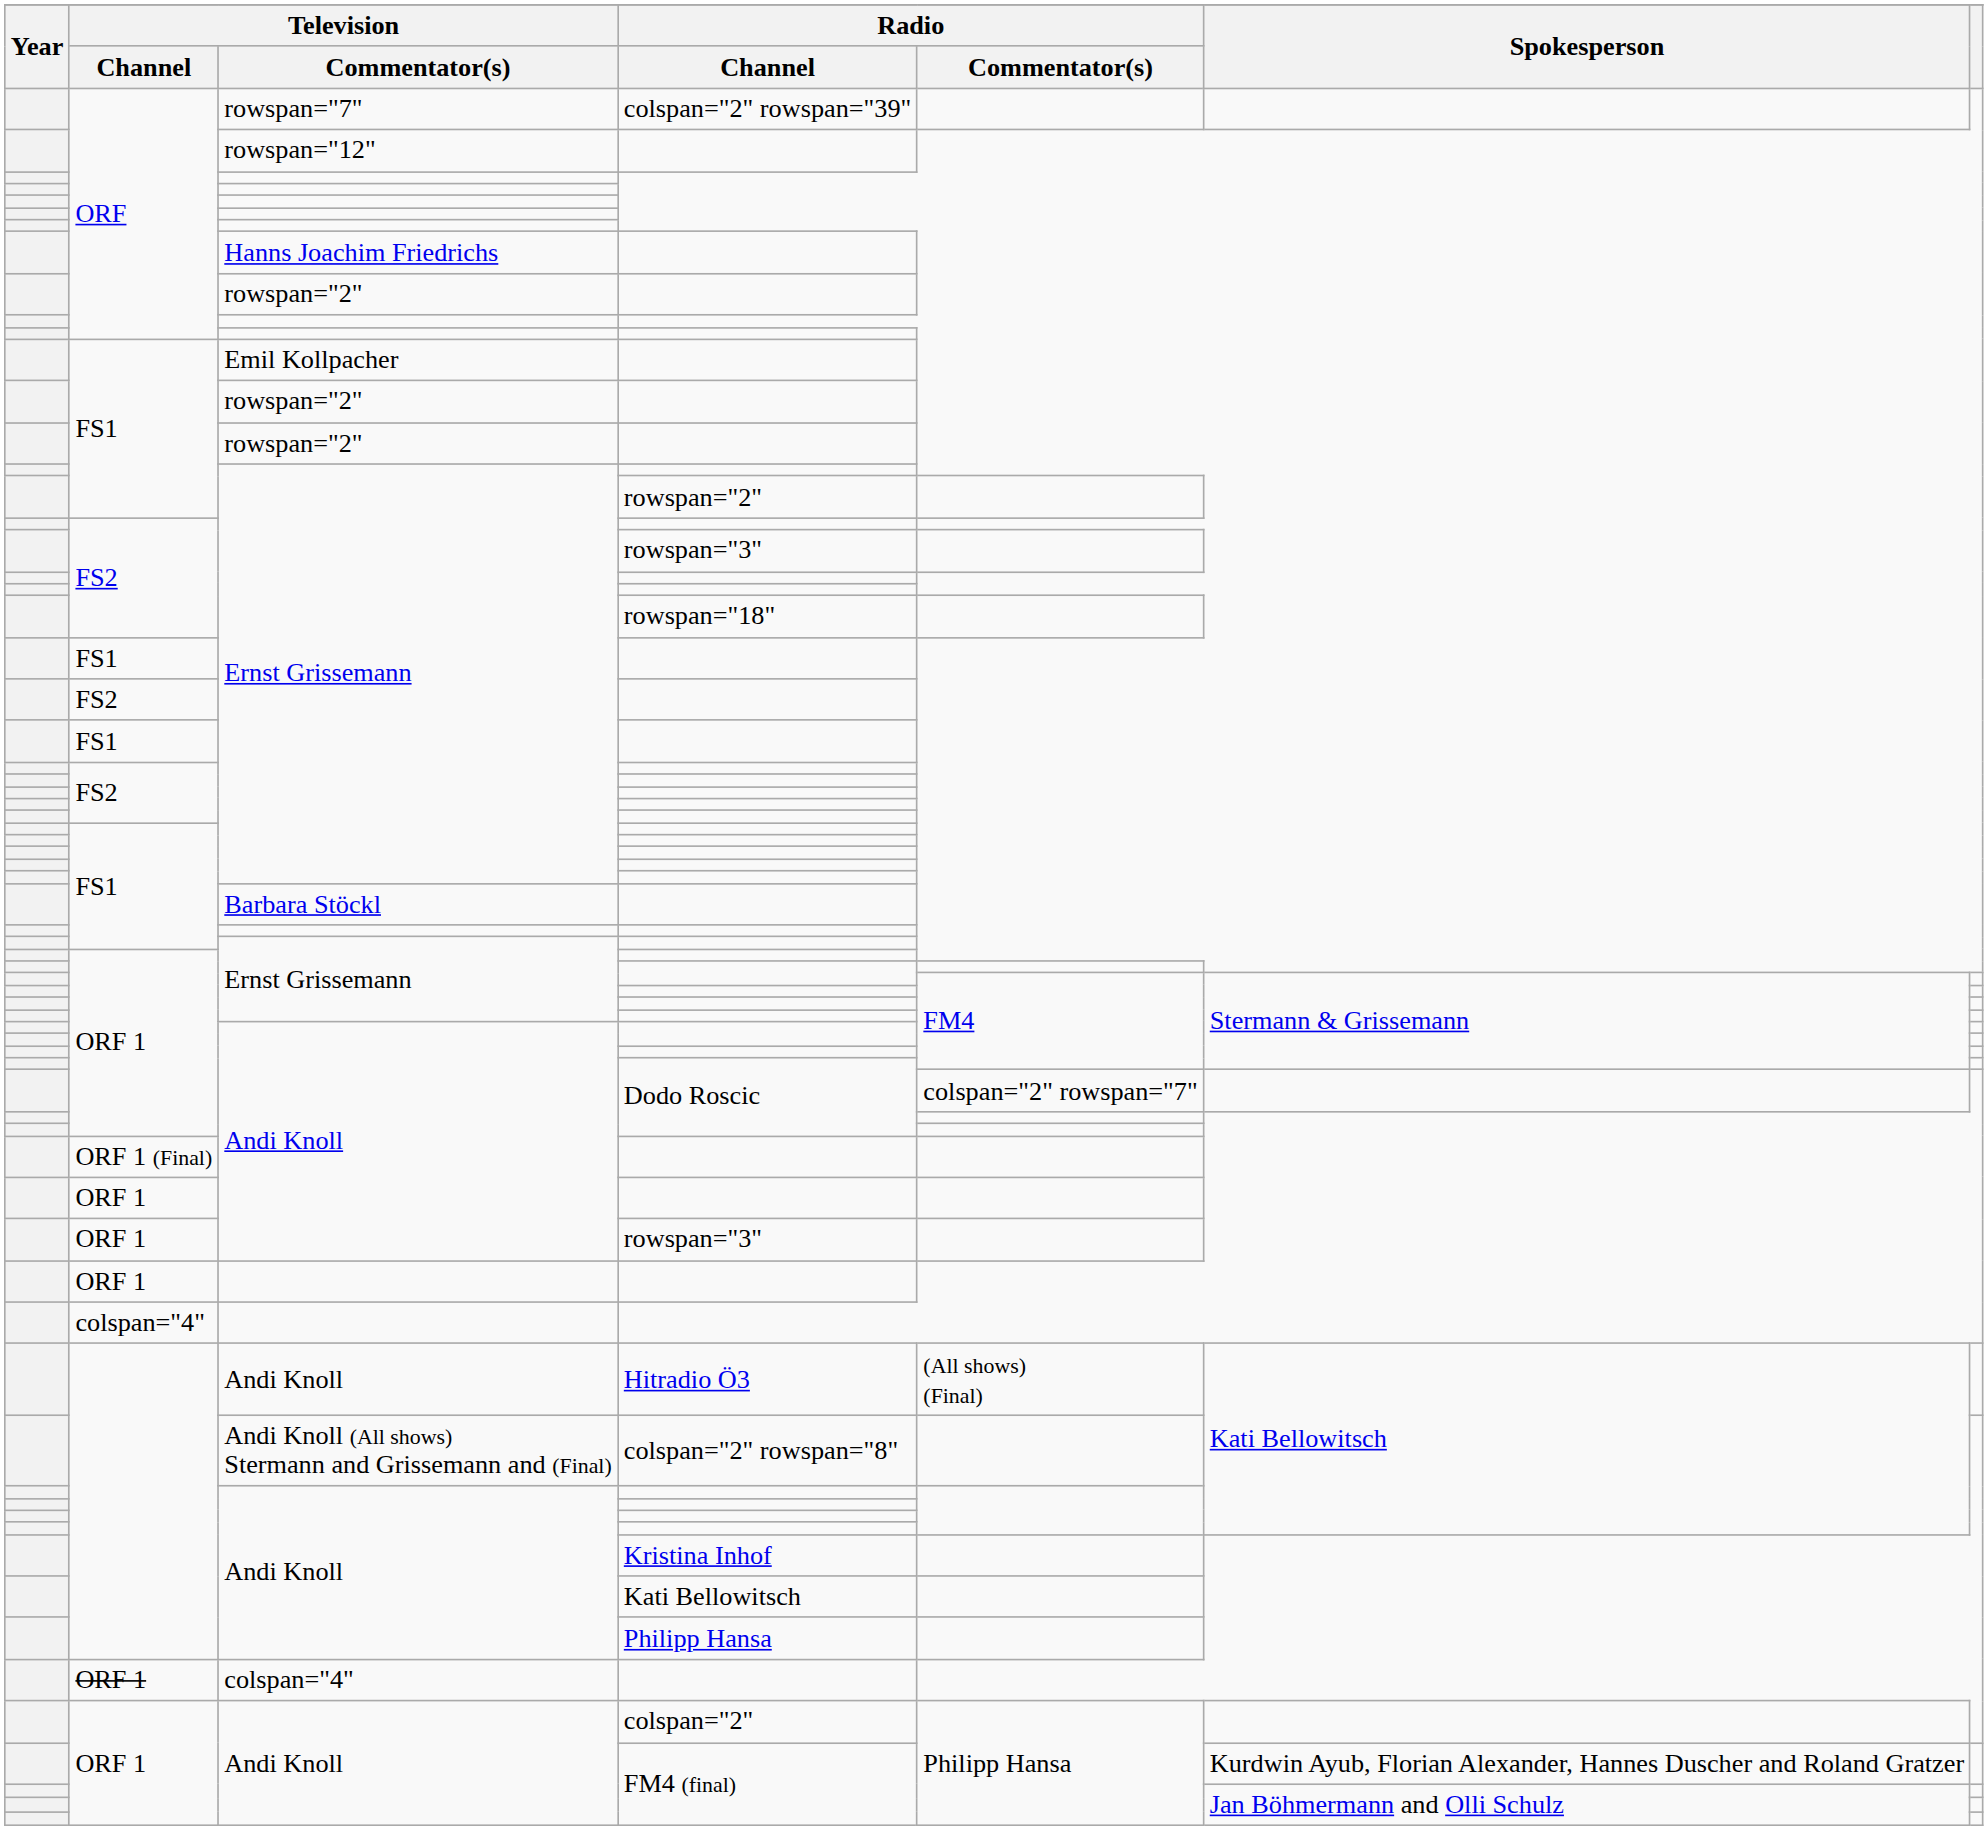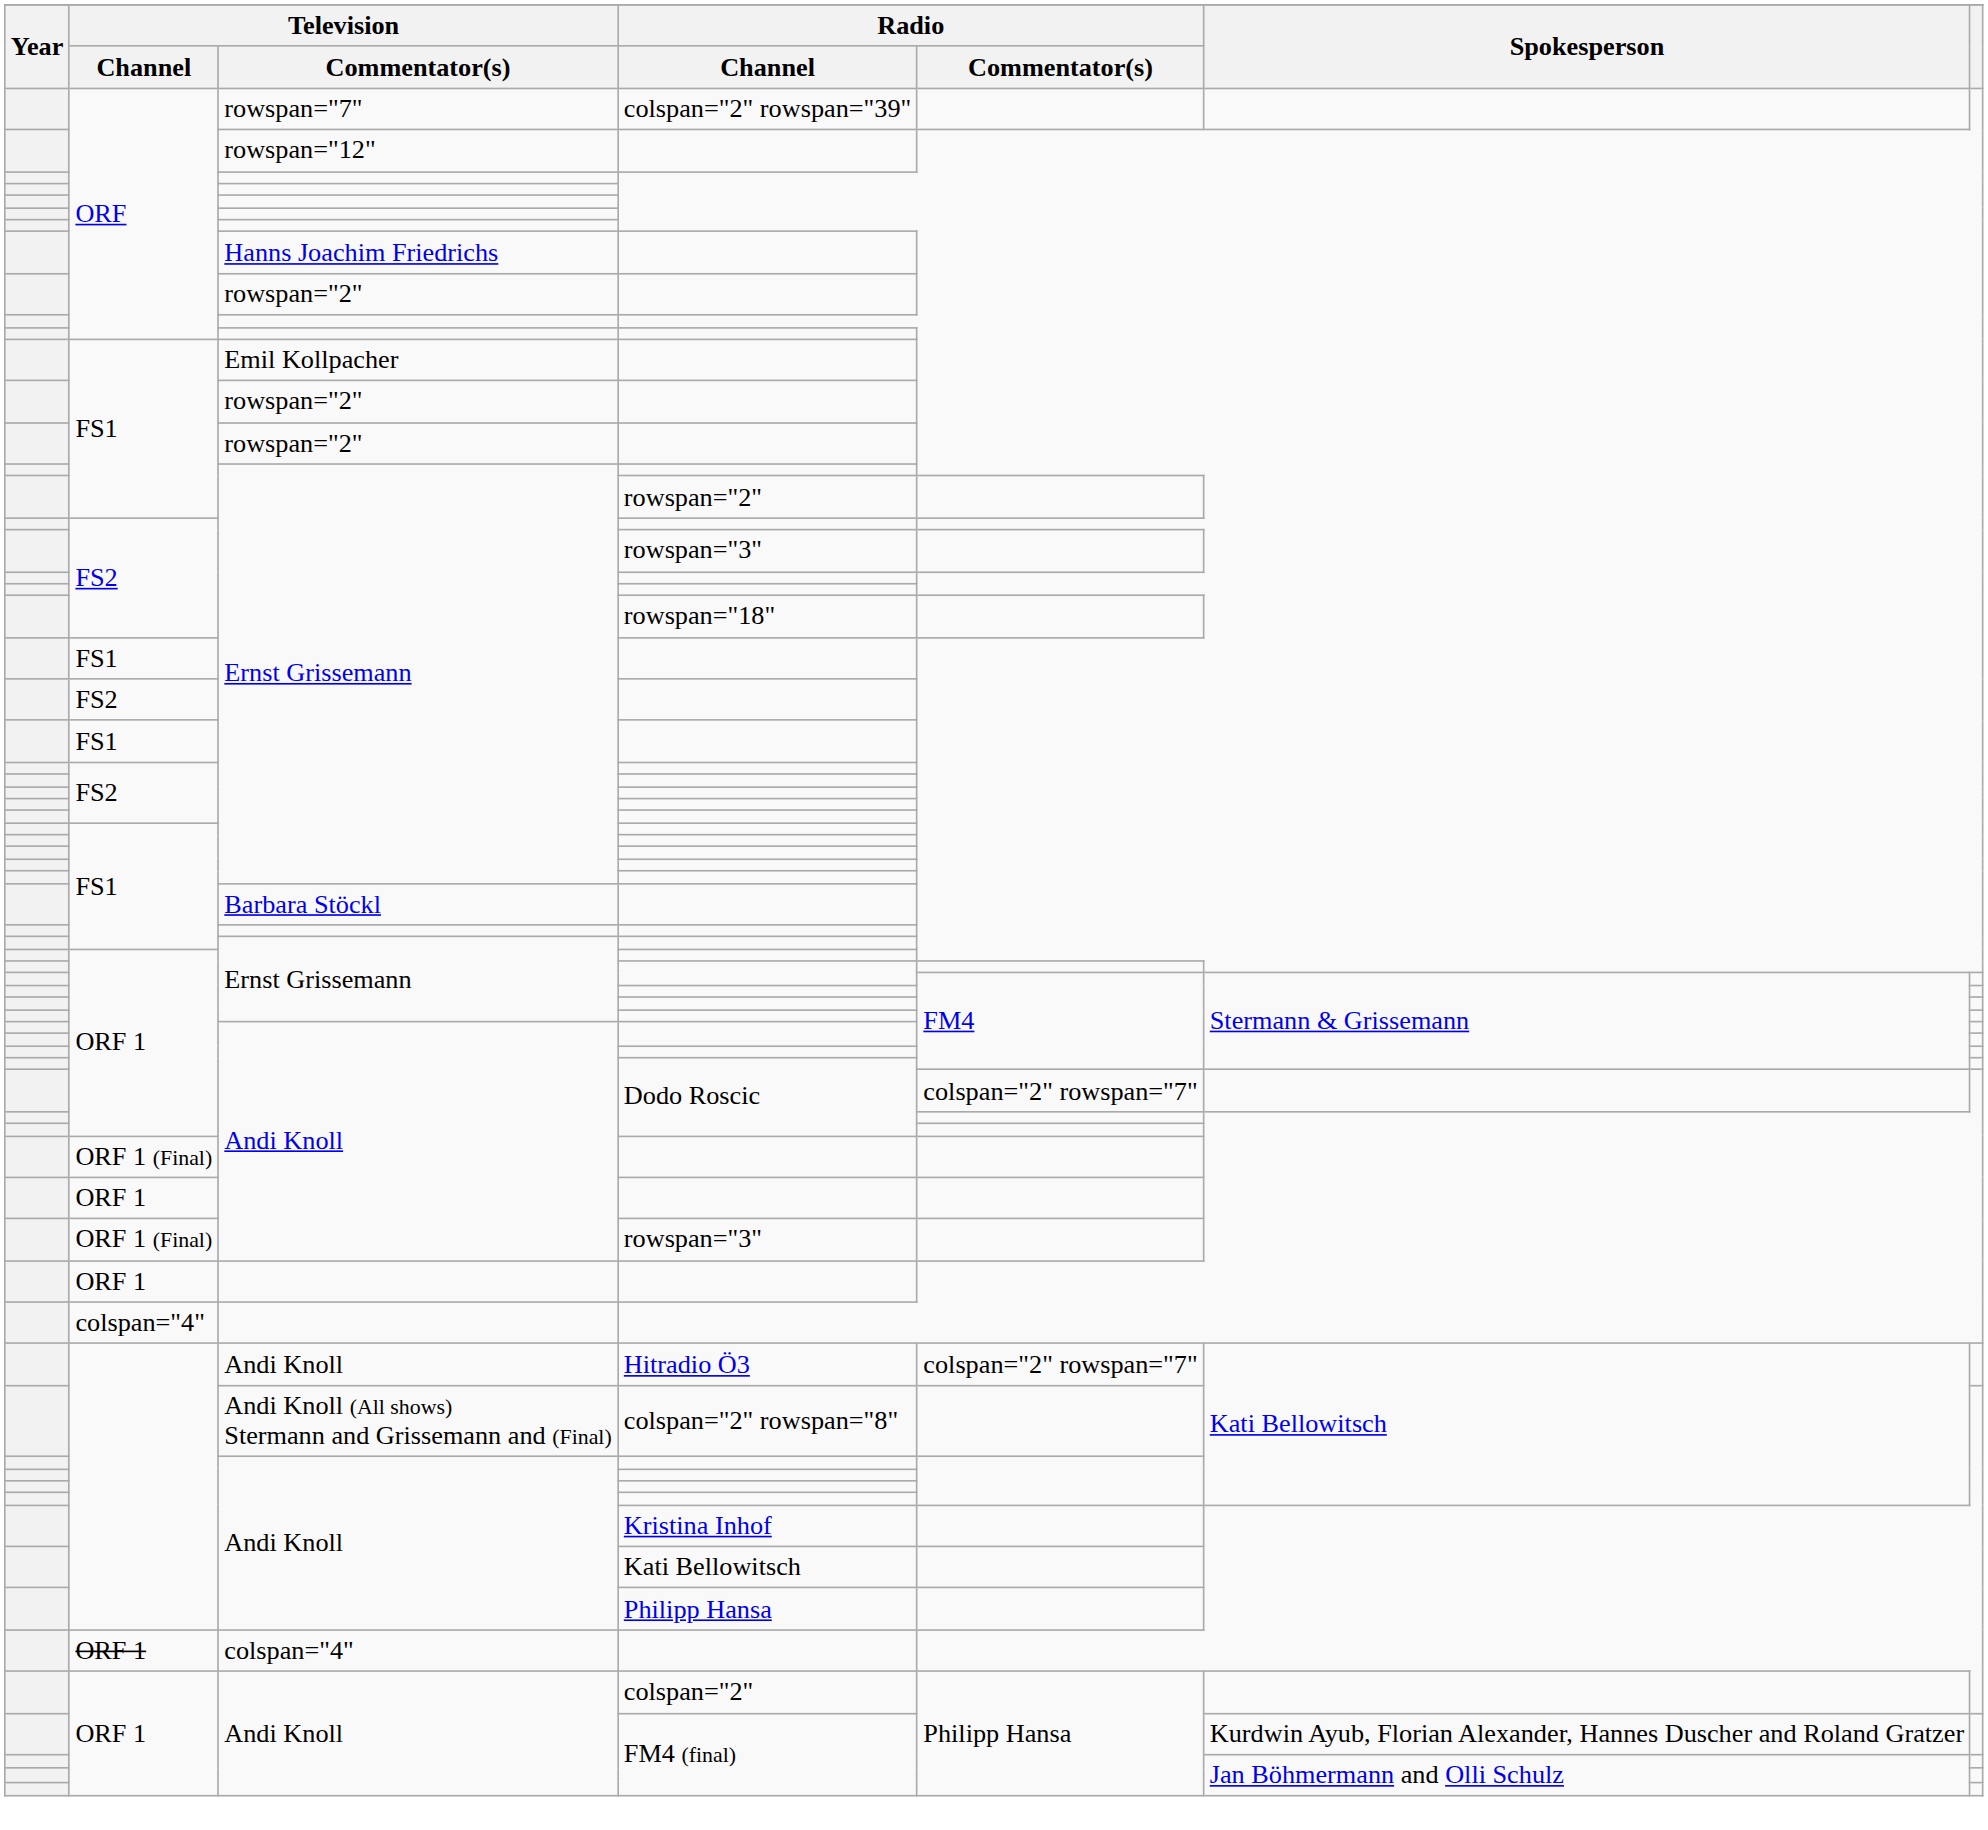Andi Knoll / rowspan="3" | Television / Channel: ORF 1 -> ORF 1 (Final)
Hitradio Ö3 | Radio / Commentator(s): (All shows) (Final) -> colspan="2" rowspan="7"
